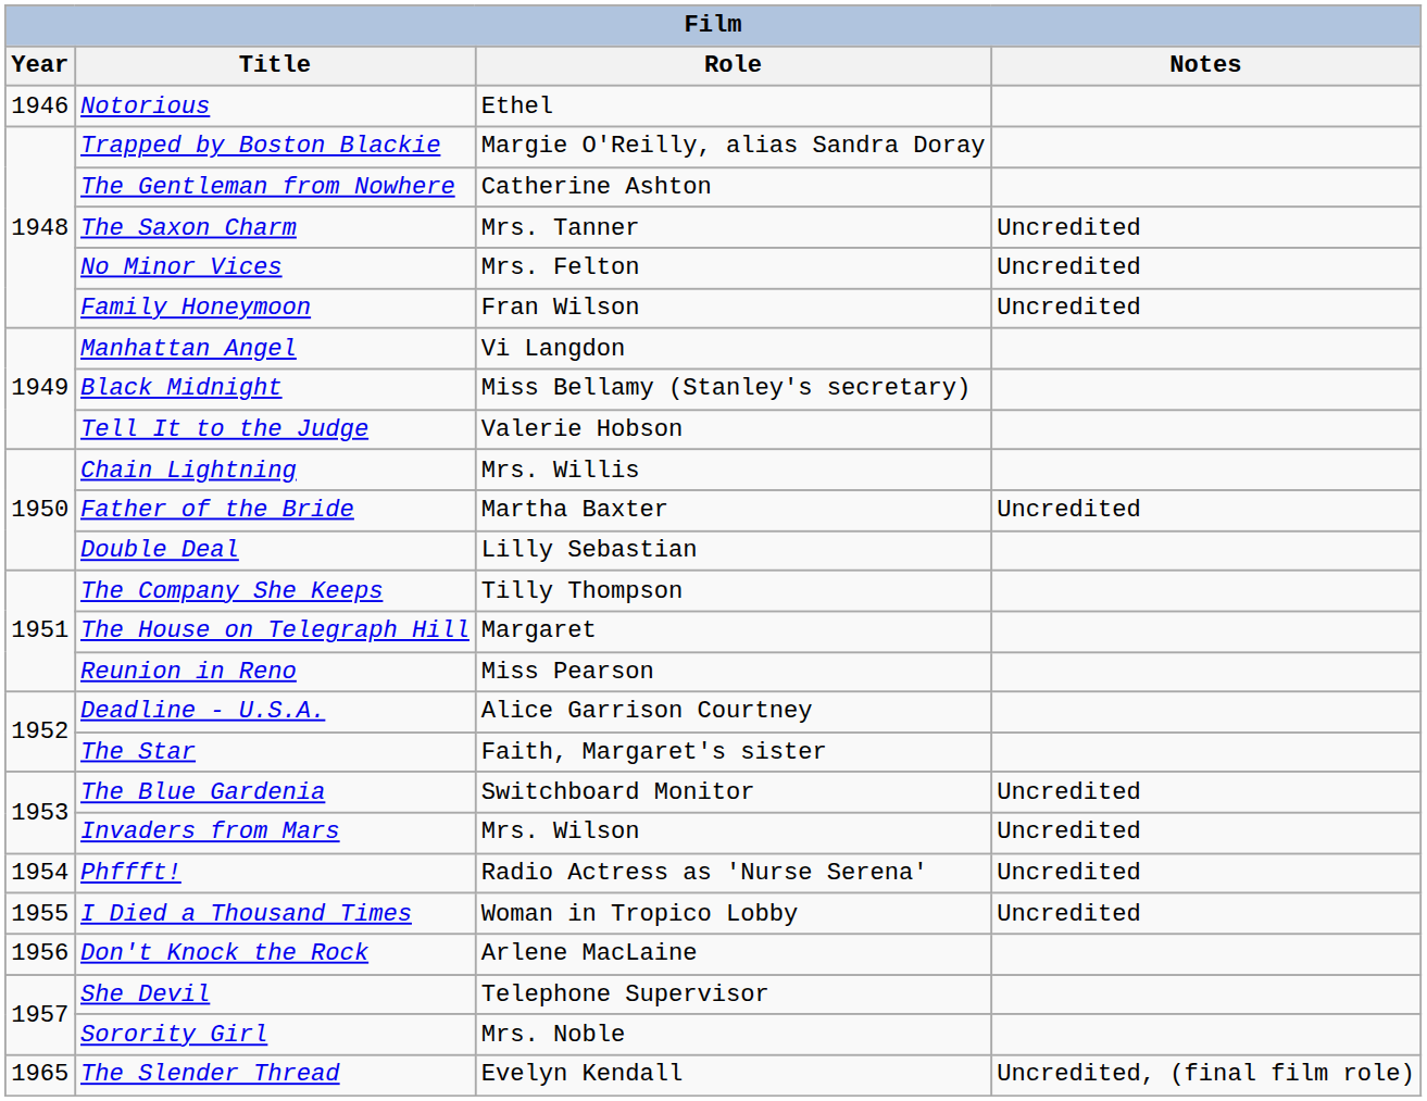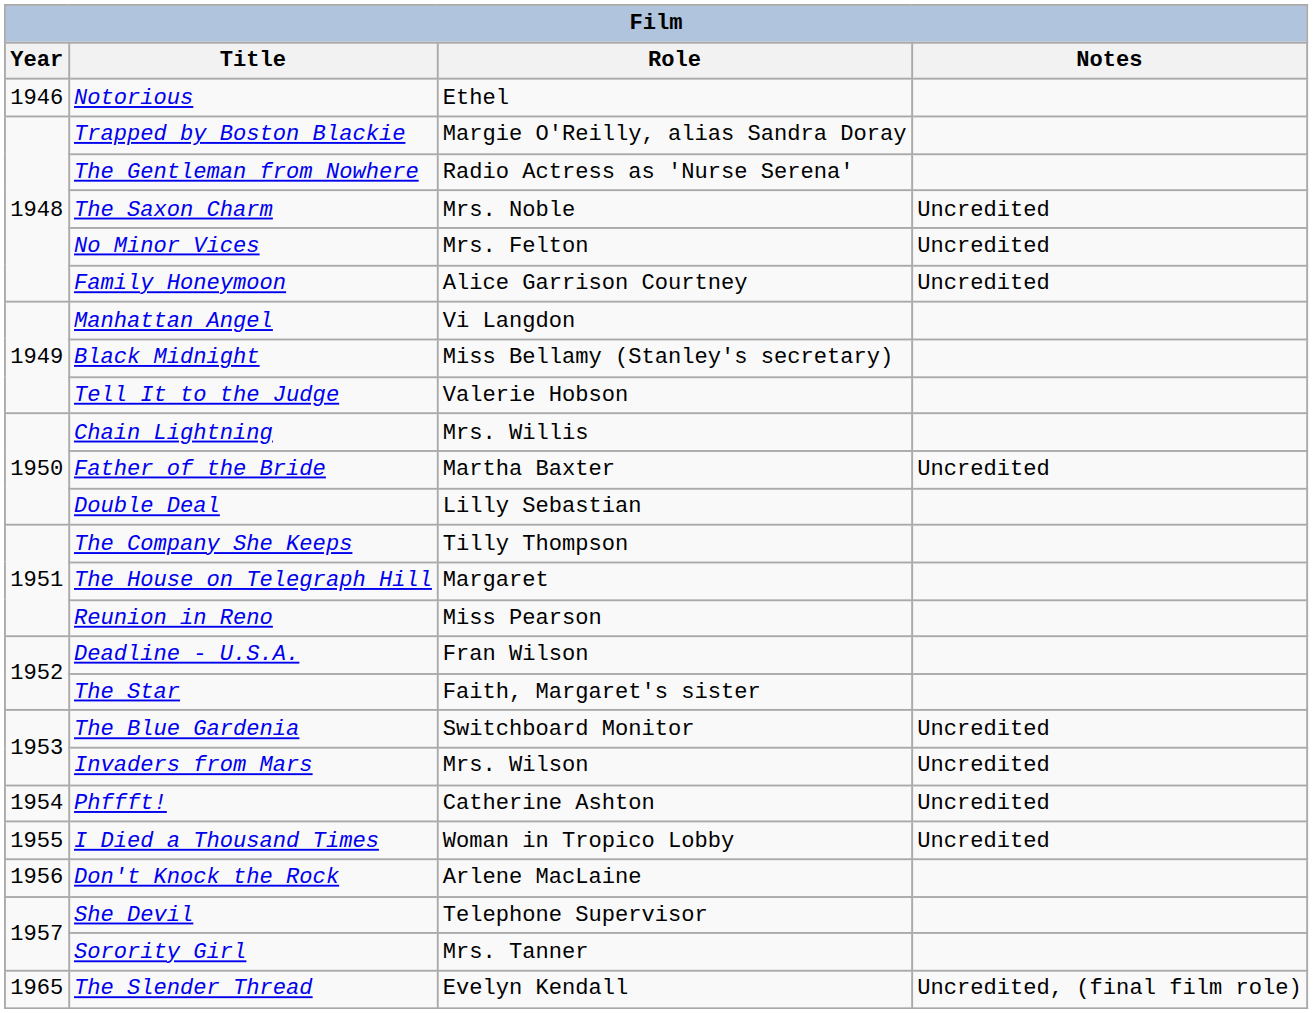The Gentleman from Nowhere | Role: Catherine Ashton -> Radio Actress as 'Nurse Serena'
The Saxon Charm | Role: Mrs. Tanner -> Mrs. Noble
Family Honeymoon | Role: Fran Wilson -> Alice Garrison Courtney
Deadline - U.S.A. | Role: Alice Garrison Courtney -> Fran Wilson
Phffft! | Role: Radio Actress as 'Nurse Serena' -> Catherine Ashton
Sorority Girl | Role: Mrs. Noble -> Mrs. Tanner
